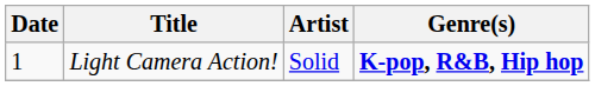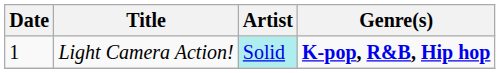Light Camera Action! | Artist: no background -> paleturquoise background
